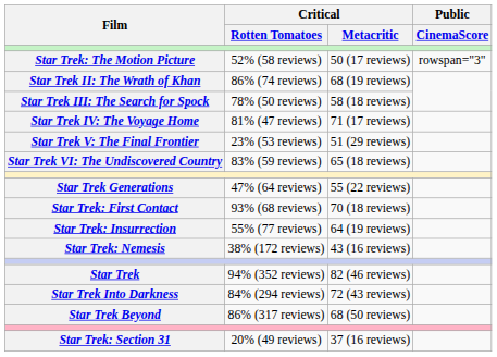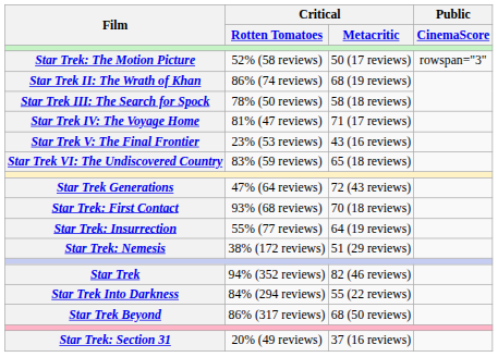Star Trek V: The Final Frontier | Critical / Metacritic: 51 (29 reviews) -> 43 (16 reviews)
Star Trek Generations | Critical / Metacritic: 55 (22 reviews) -> 72 (43 reviews)
Star Trek: Nemesis | Critical / Metacritic: 43 (16 reviews) -> 51 (29 reviews)
Star Trek Into Darkness | Critical / Metacritic: 72 (43 reviews) -> 55 (22 reviews)
